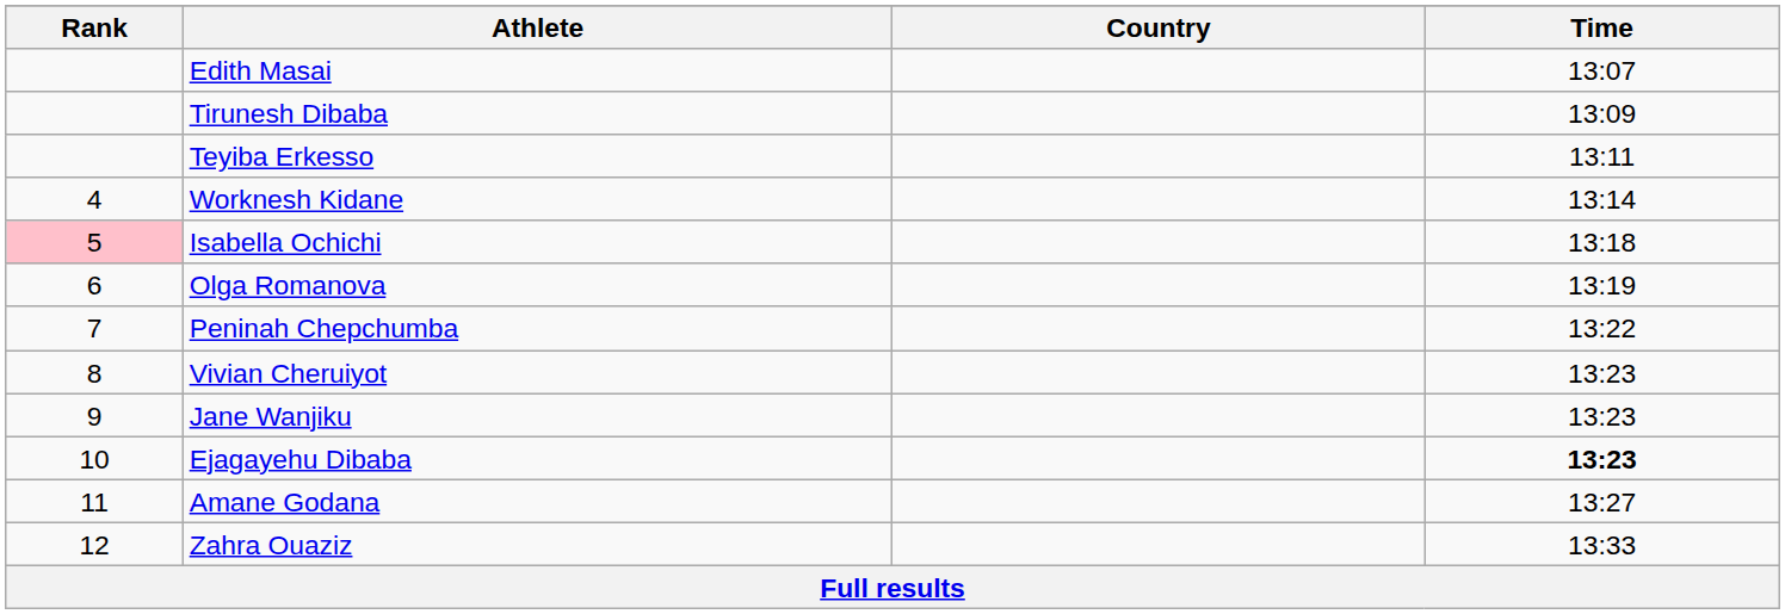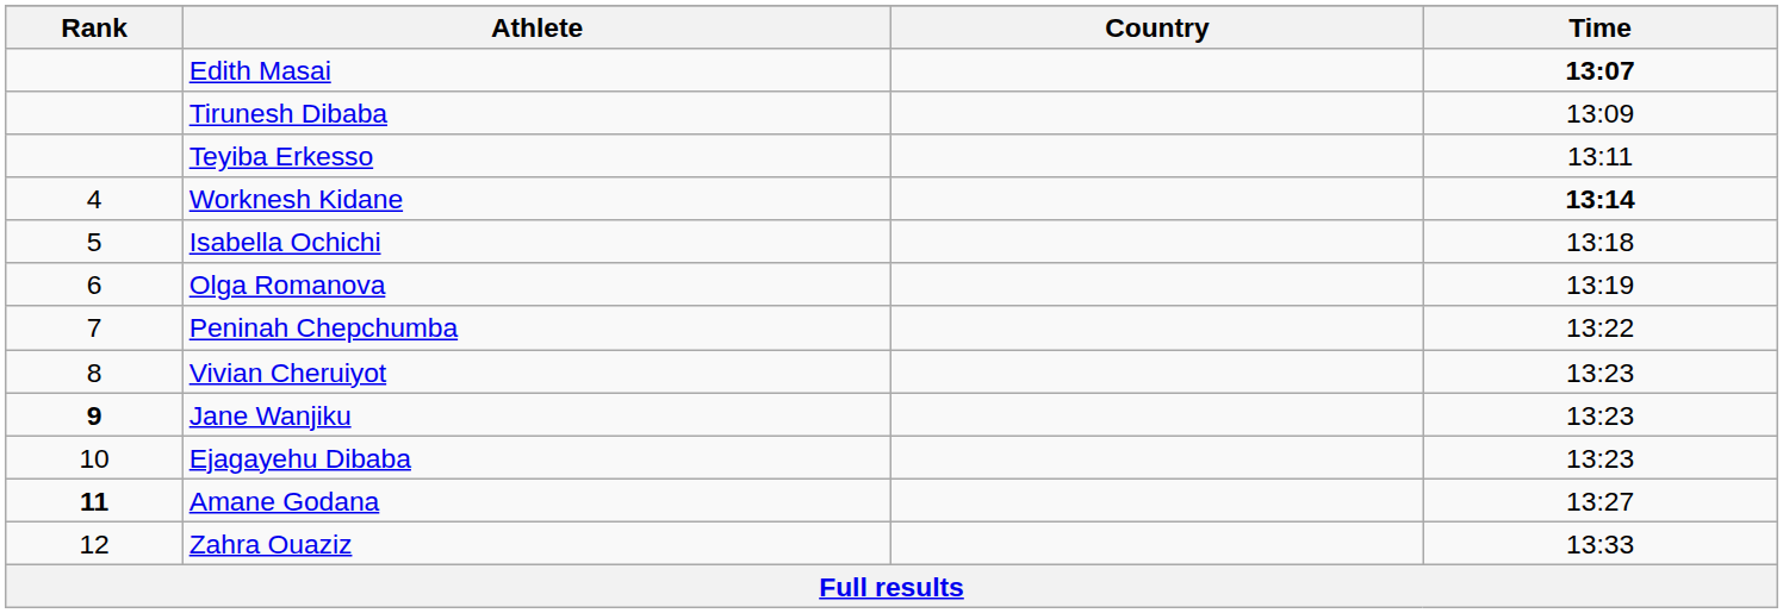Edith Masai | Time: normal -> bold
Worknesh Kidane | Time: normal -> bold
Isabella Ochichi | Rank: pink background -> no background
Jane Wanjiku | Rank: normal -> bold
Ejagayehu Dibaba | Time: bold -> normal
Amane Godana | Rank: normal -> bold
